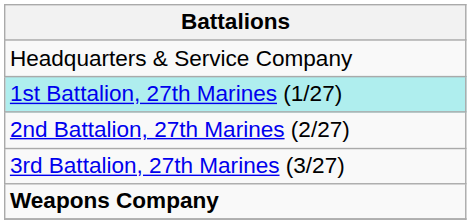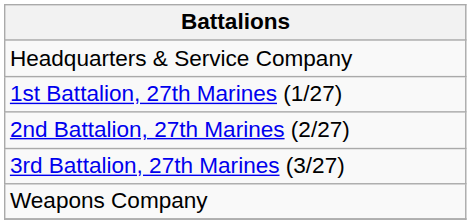row 3 | column 1: paleturquoise background -> no background
row 6 | column 1: bold -> normal
